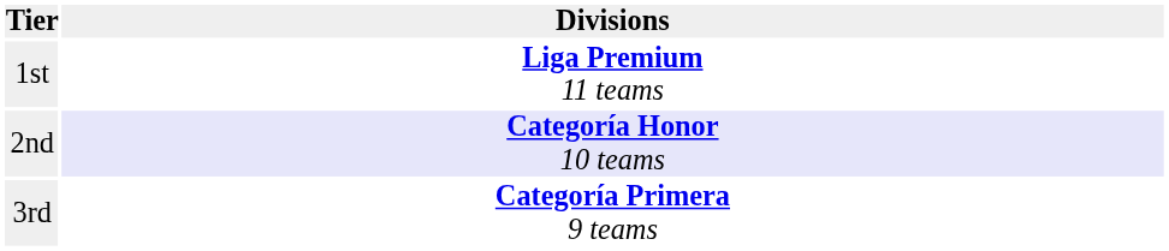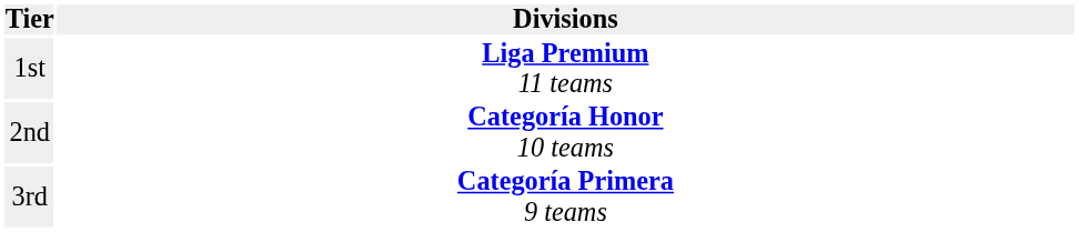2nd | Divisions: lavender background -> no background
